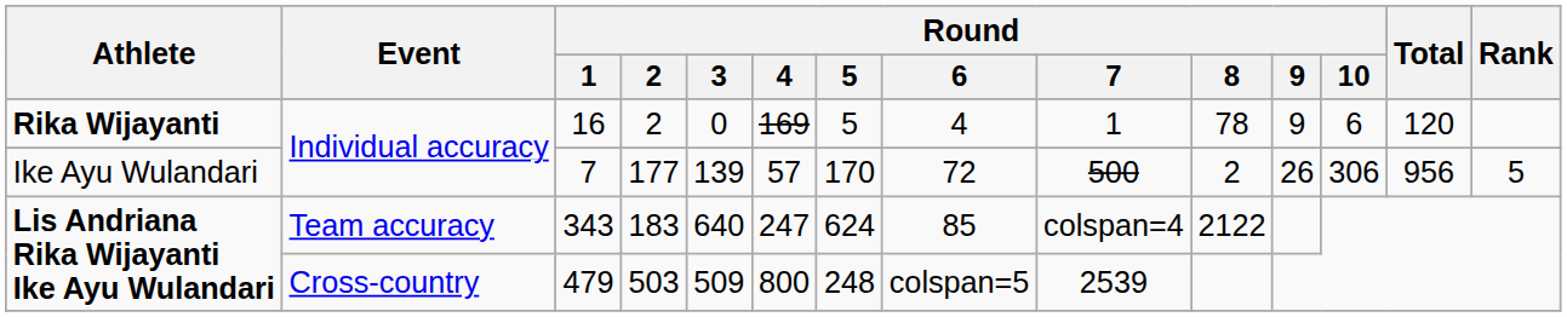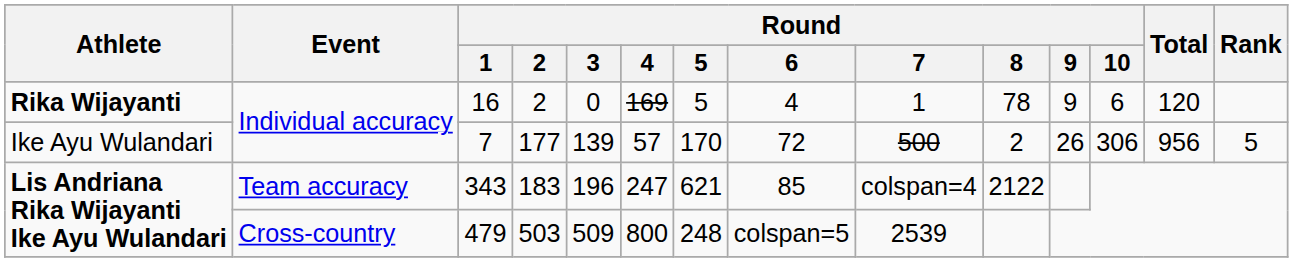343 | Round / 3: 640 -> 196
343 | Round / 5: 624 -> 621
